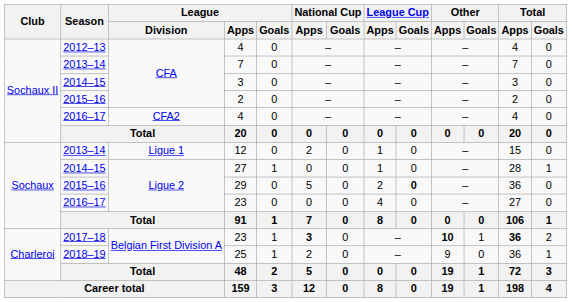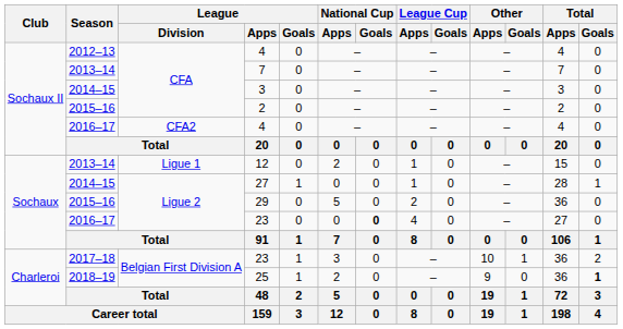29 | League Cup / Goals: bold -> normal
2016–17 / 23 | National Cup / Goals: normal -> bold
2017–18 / 23 | National Cup / Apps: bold -> normal
2017–18 / 23 | Other / Apps: bold -> normal
2017–18 / 23 | Total / Apps: bold -> normal
25 | Total / Goals: normal -> bold
